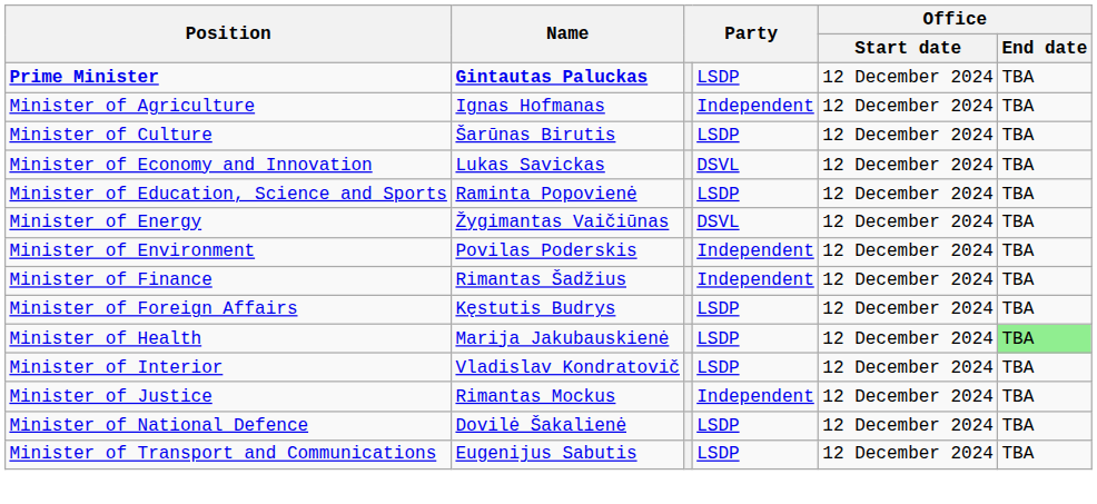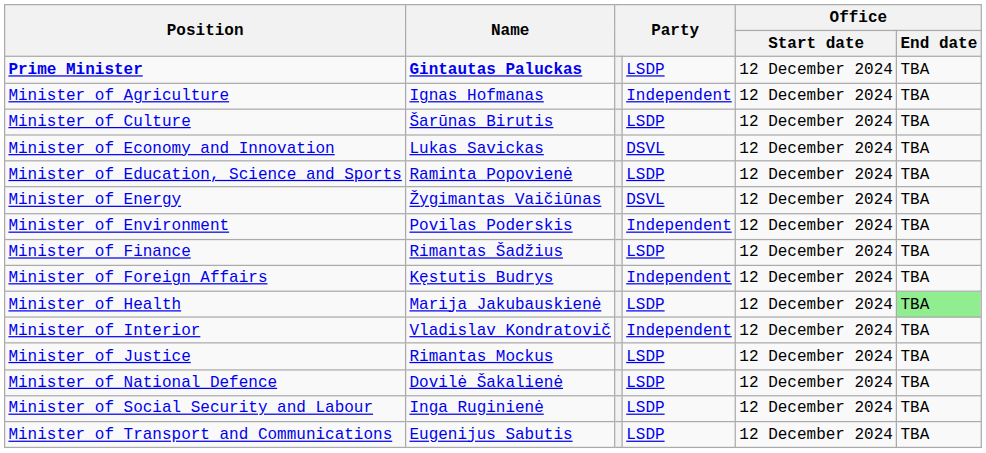Minister of Finance | column 4: Independent -> LSDP
Minister of Foreign Affairs | column 4: LSDP -> Independent
Minister of Interior | column 4: LSDP -> Independent
Minister of Justice | column 4: Independent -> LSDP
+ row: Minister of Social Security and Labour | Inga Ruginienė | LSDP | 12 December 2024 | TBA
